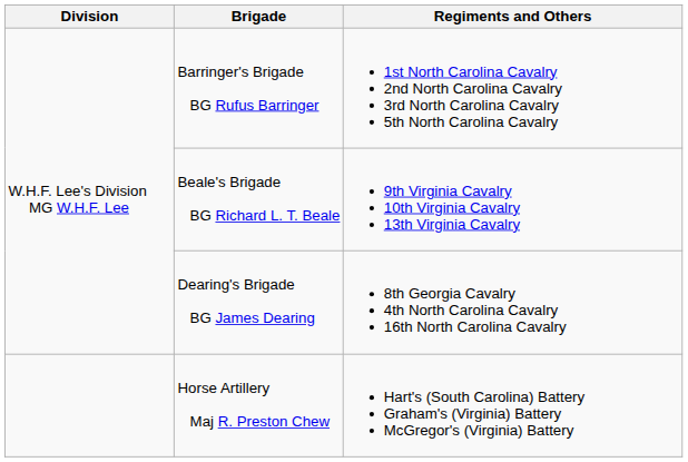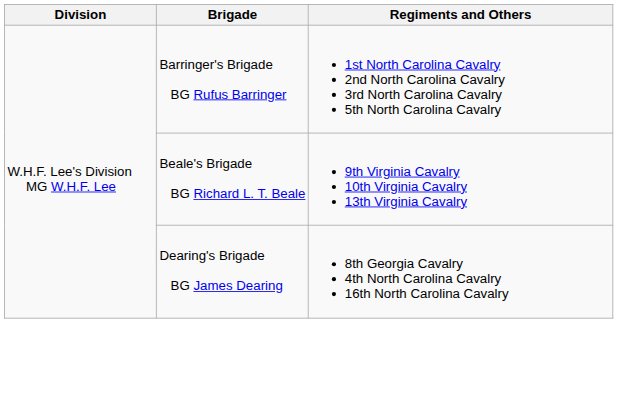- row: Horse Artillery Maj R. Preston Chew | Hart's (South Carolina) Battery Graham's (Virginia) Battery McGregor's (Virginia) Battery
